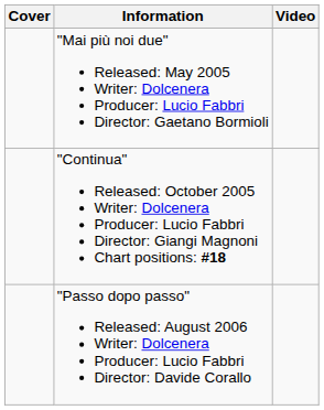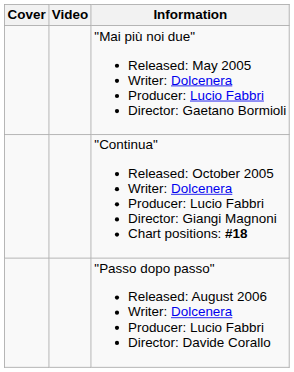columns swapped: Video <-> Information
